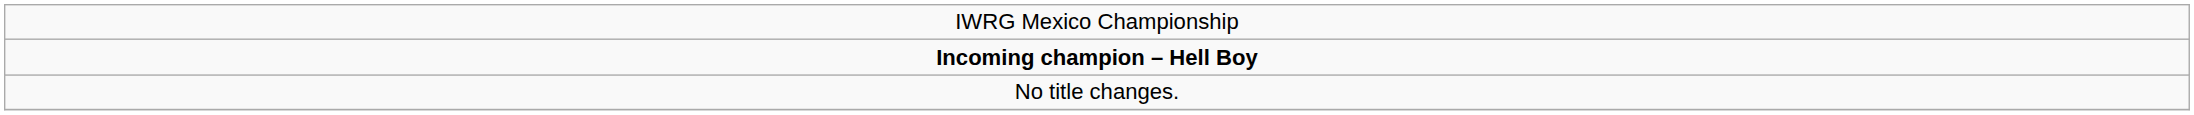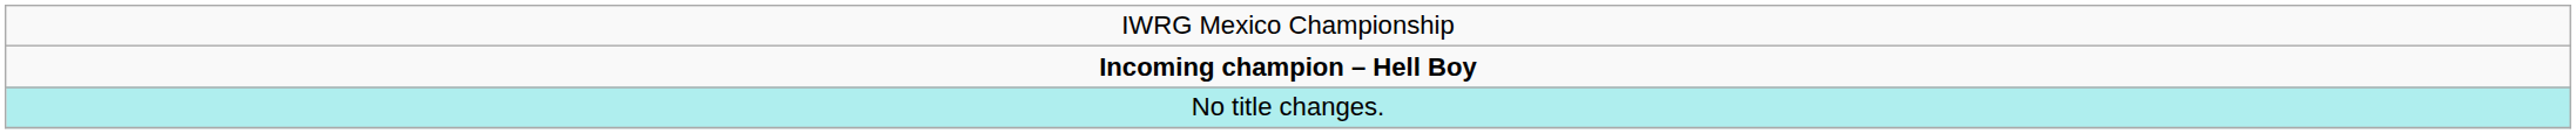No title changes. | column 1: no background -> paleturquoise background
